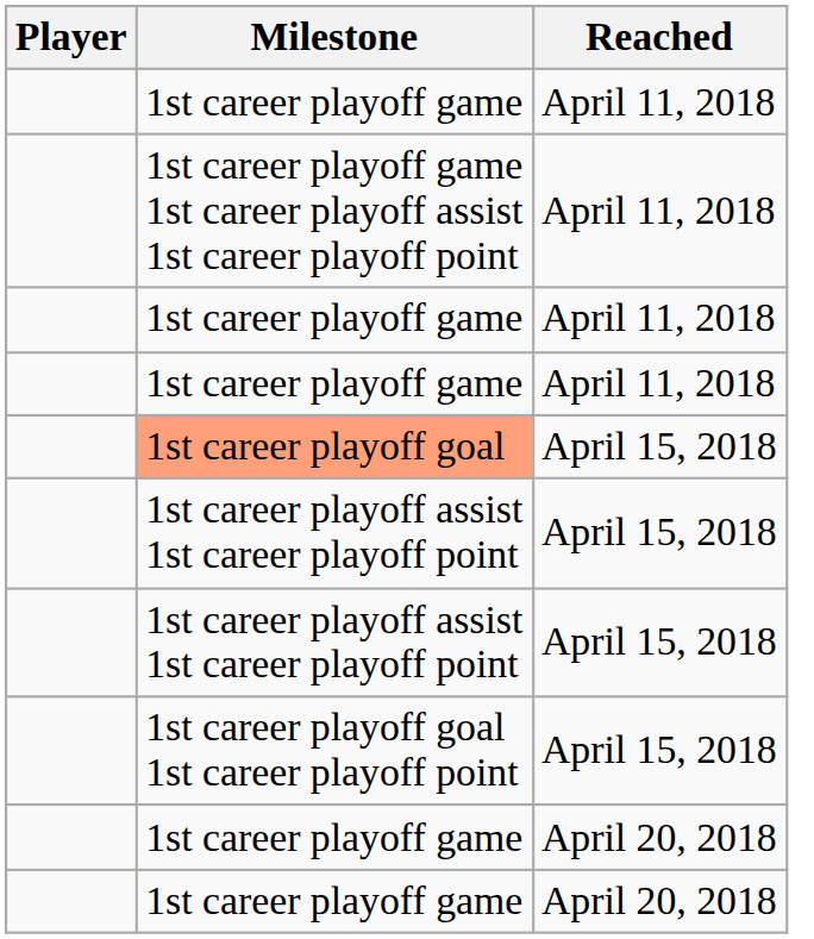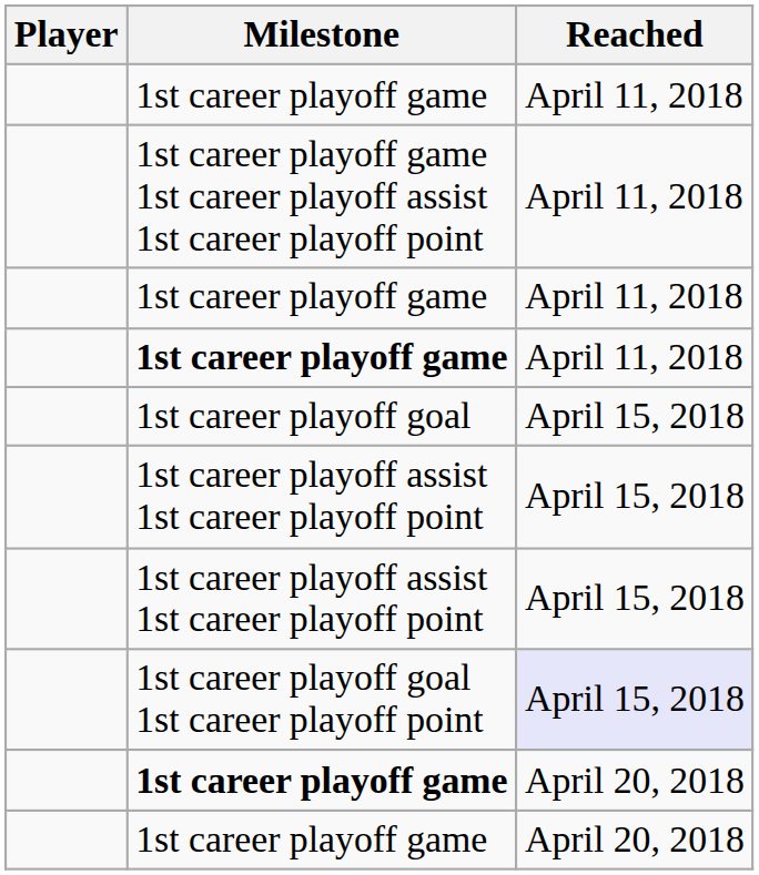row 5 | Milestone: normal -> bold
row 6 | Milestone: lightsalmon background -> no background
row 9 | Reached: no background -> lavender background
row 10 | Milestone: normal -> bold
